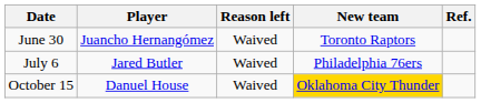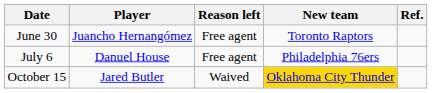June 30 | Reason left: Waived -> Free agent
July 6 | Player: Jared Butler -> Danuel House
July 6 | Reason left: Waived -> Free agent
October 15 | Player: Danuel House -> Jared Butler
